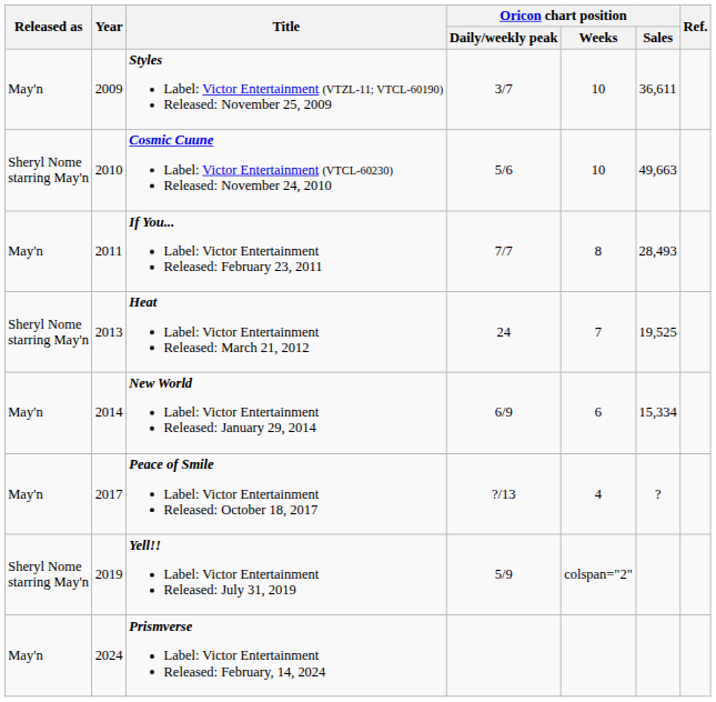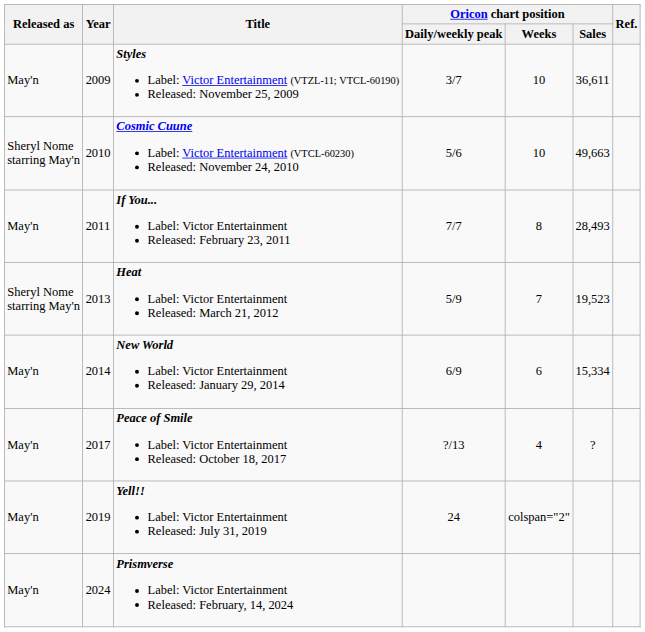Heat Label: Victor Entertainment Released: March 21, 2012 | Oricon chart position / Daily/weekly peak: 24 -> 5/9
Heat Label: Victor Entertainment Released: March 21, 2012 | Oricon chart position / Sales: 19,525 -> 19,523
Yell!! Label: Victor Entertainment Released: July 31, 2019 | Released as: Sheryl Nome starring May'n -> May'n
Yell!! Label: Victor Entertainment Released: July 31, 2019 | Oricon chart position / Daily/weekly peak: 5/9 -> 24
